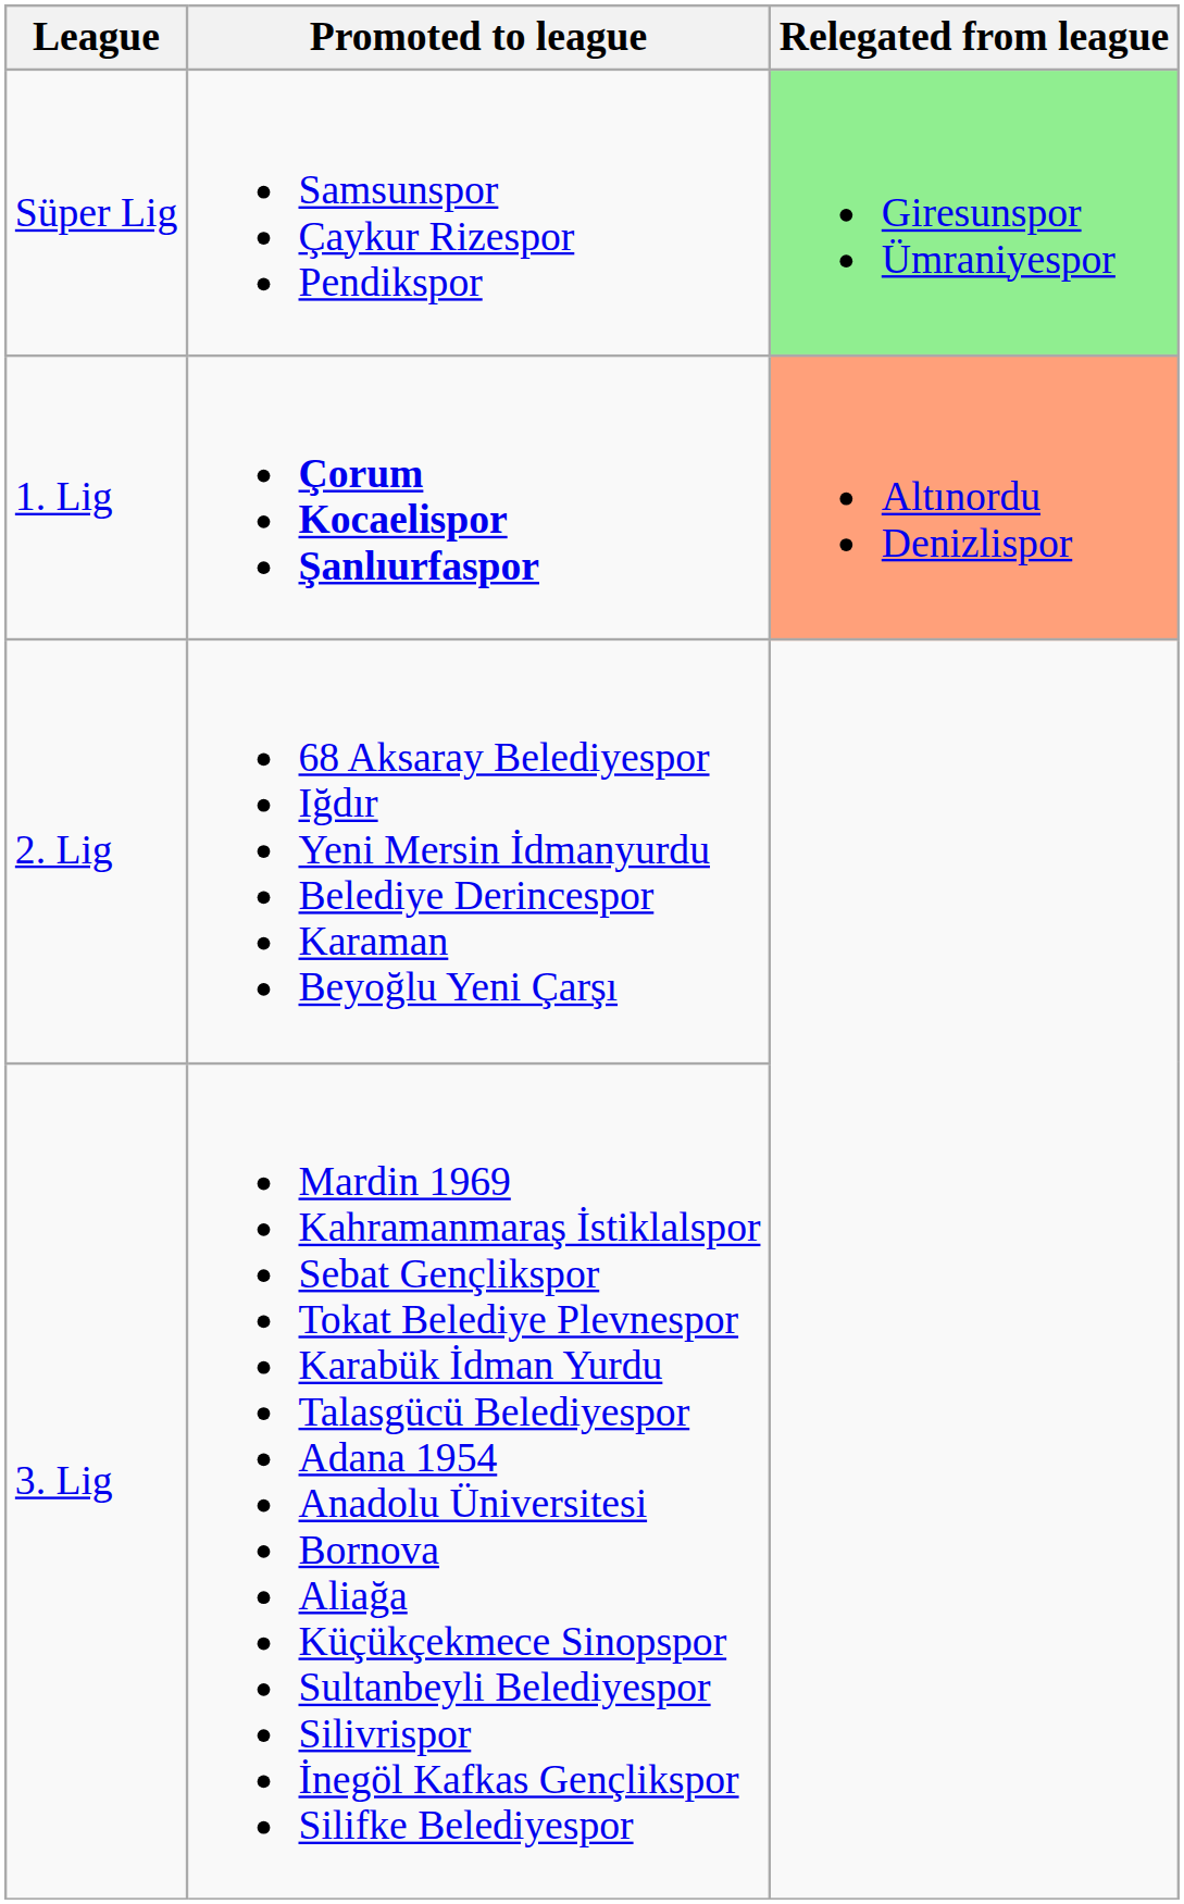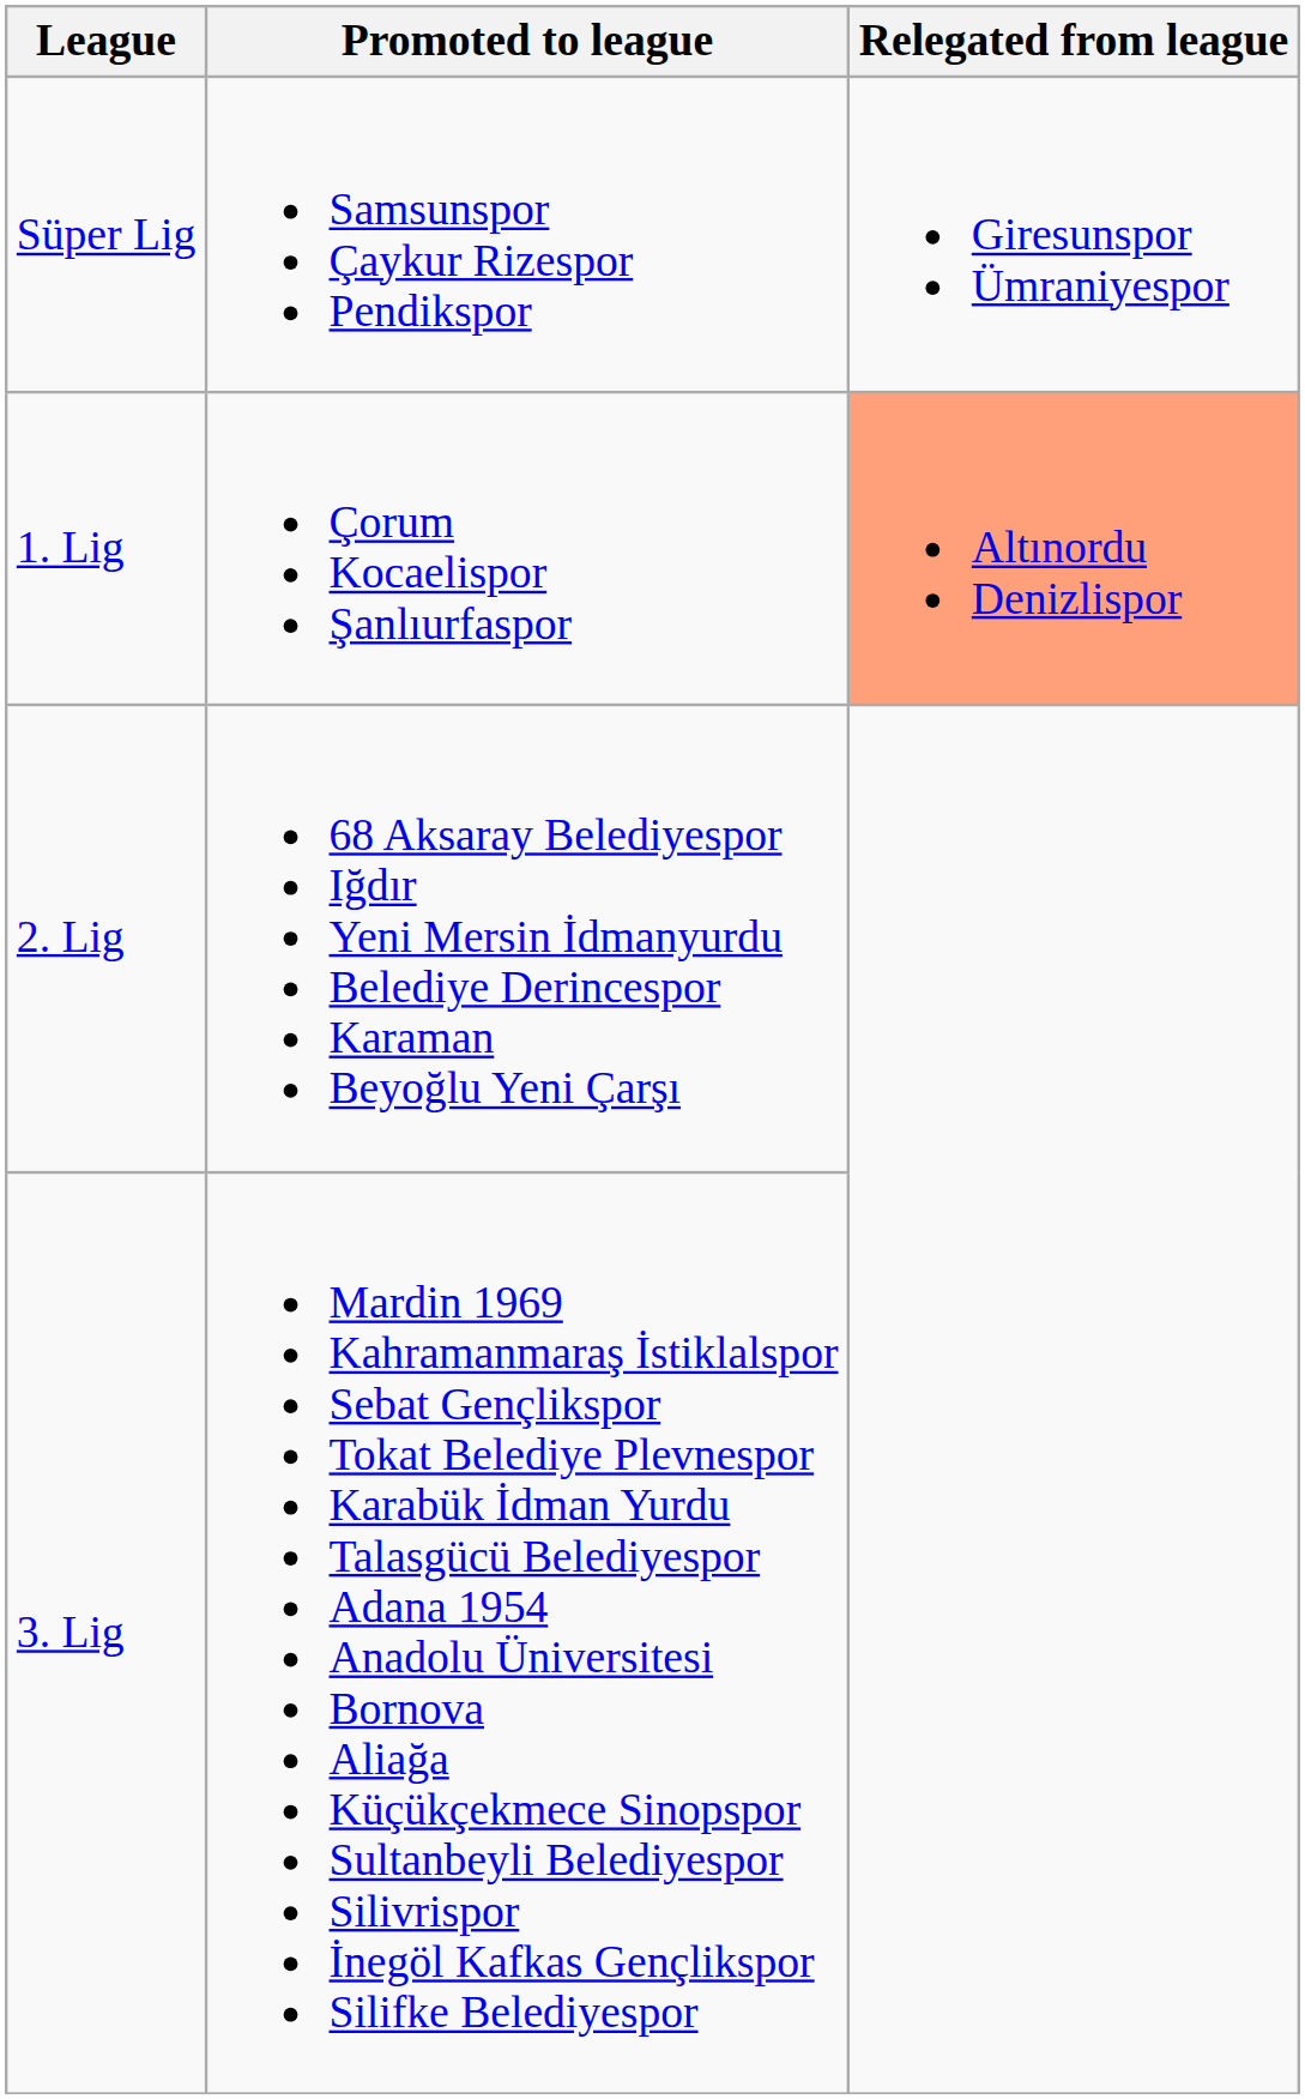Süper Lig | Relegated from league: lightgreen background -> no background
1. Lig | Promoted to league: bold -> normal
